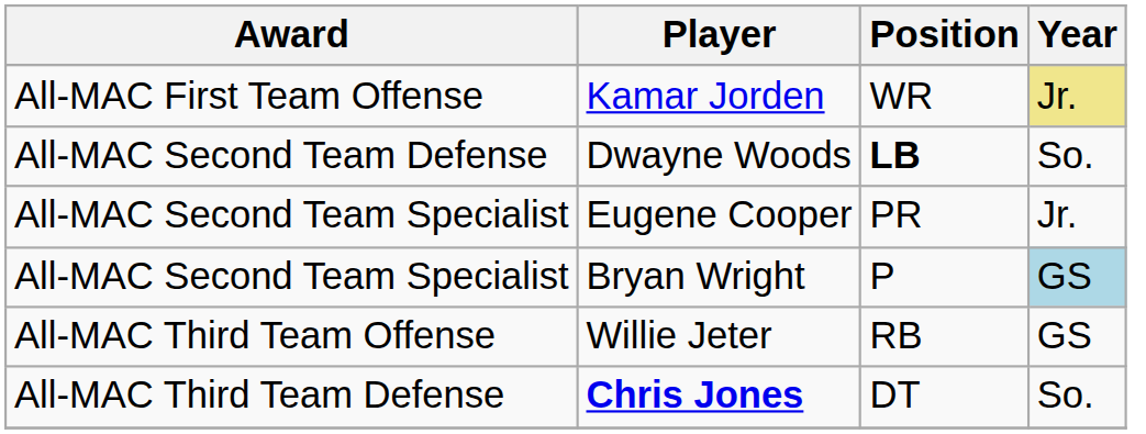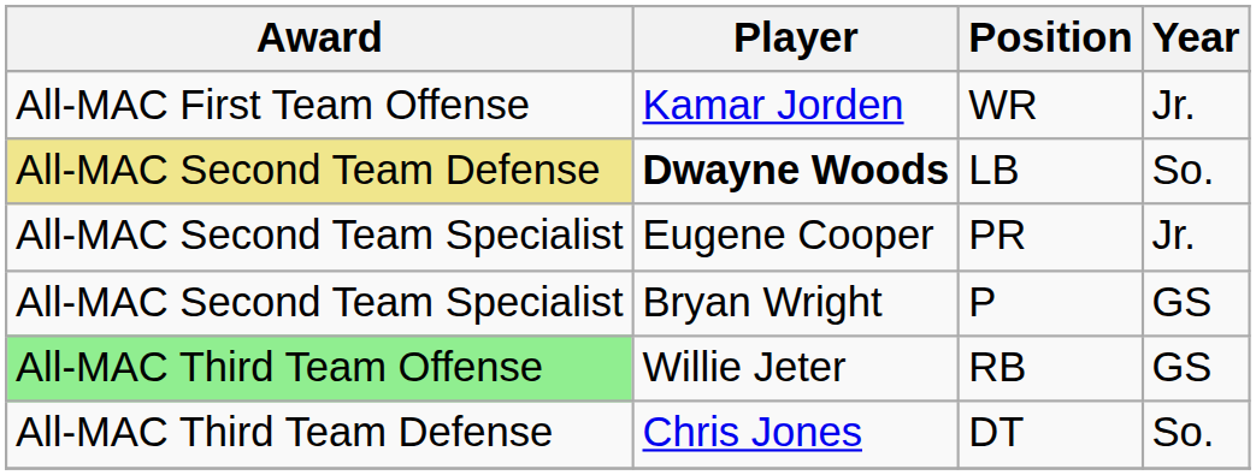row 2 | Year: khaki background -> no background
row 3 | Award: no background -> khaki background
row 3 | Player: normal -> bold
row 3 | Position: bold -> normal
row 5 | Year: lightblue background -> no background
row 6 | Award: no background -> lightgreen background
row 7 | Player: bold -> normal
